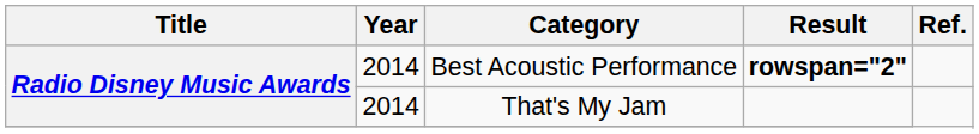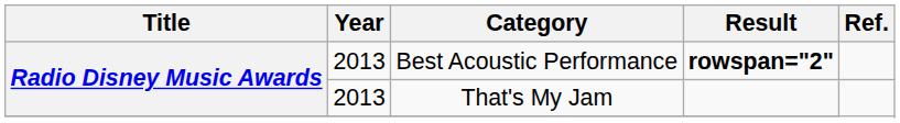Best Acoustic Performance | Year: 2014 -> 2013
That's My Jam | Year: 2014 -> 2013
